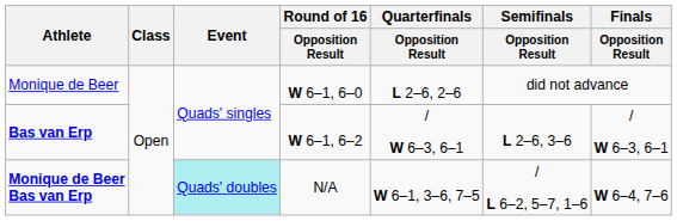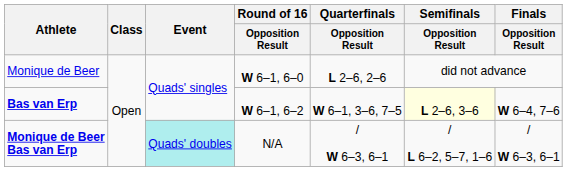Bas van Erp | Quarterfinals / Opposition Result: / W 6–3, 6–1 -> W 6–1, 3–6, 7–5
Bas van Erp | Semifinals / Opposition Result: no background -> lightyellow background
Bas van Erp | Finals / Opposition Result: / W 6–3, 6–1 -> W 6–4, 7–6
Monique de Beer Bas van Erp | Quarterfinals / Opposition Result: W 6–1, 3–6, 7–5 -> / W 6–3, 6–1
Monique de Beer Bas van Erp | Finals / Opposition Result: W 6–4, 7–6 -> / W 6–3, 6–1
